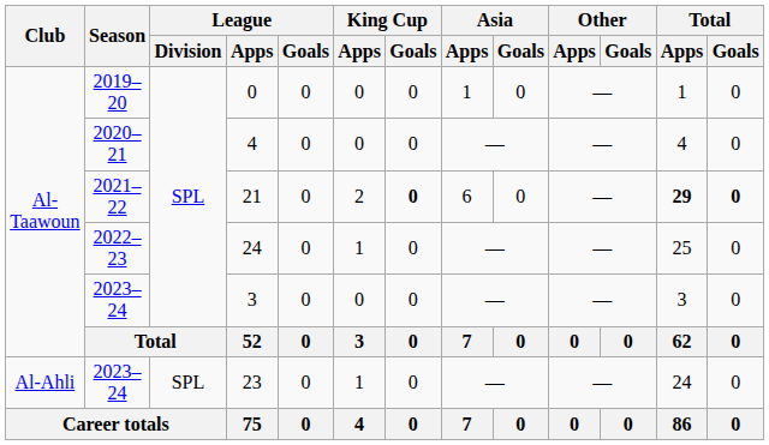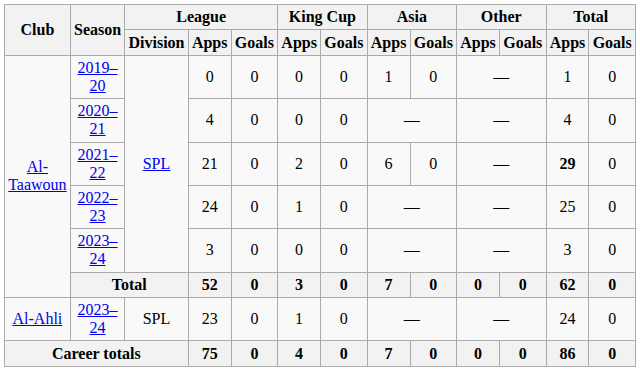21 | King Cup / Goals: bold -> normal
21 | Total / Goals: bold -> normal
